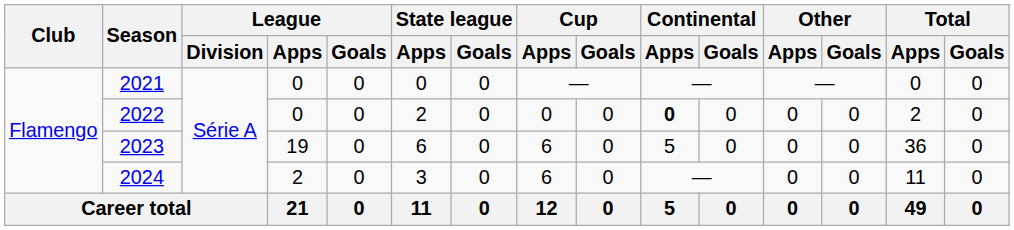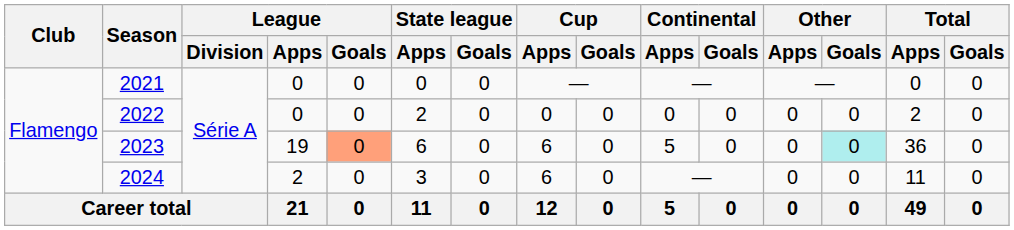2022 | Continental / Apps: bold -> normal
2023 | League / Goals: no background -> lightsalmon background
2023 | Other / Goals: no background -> paleturquoise background
